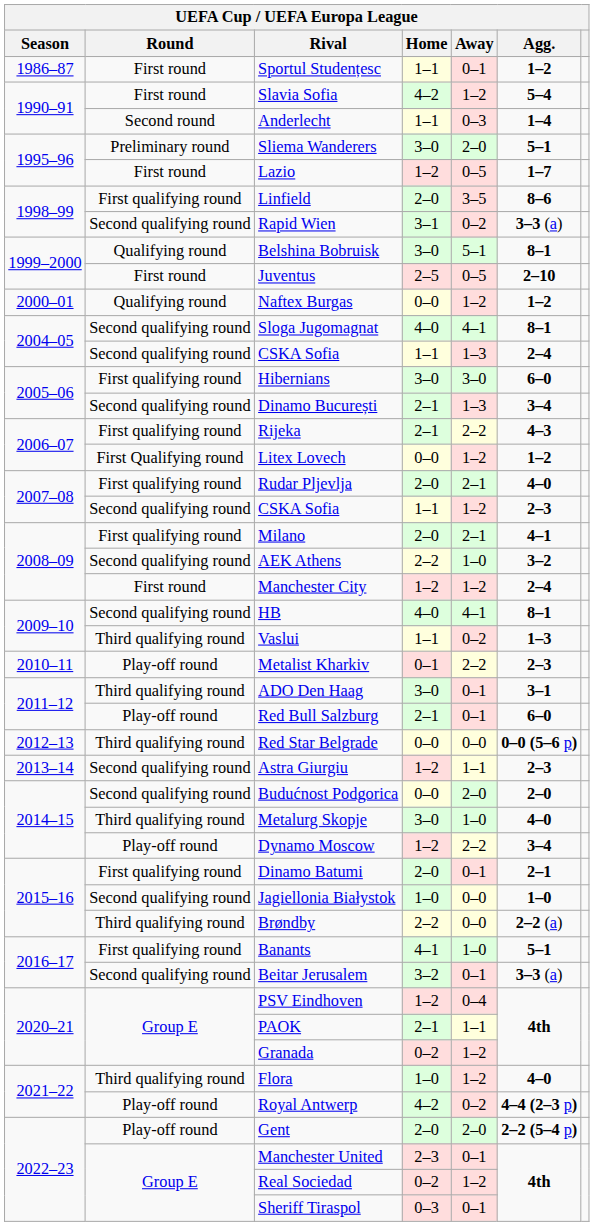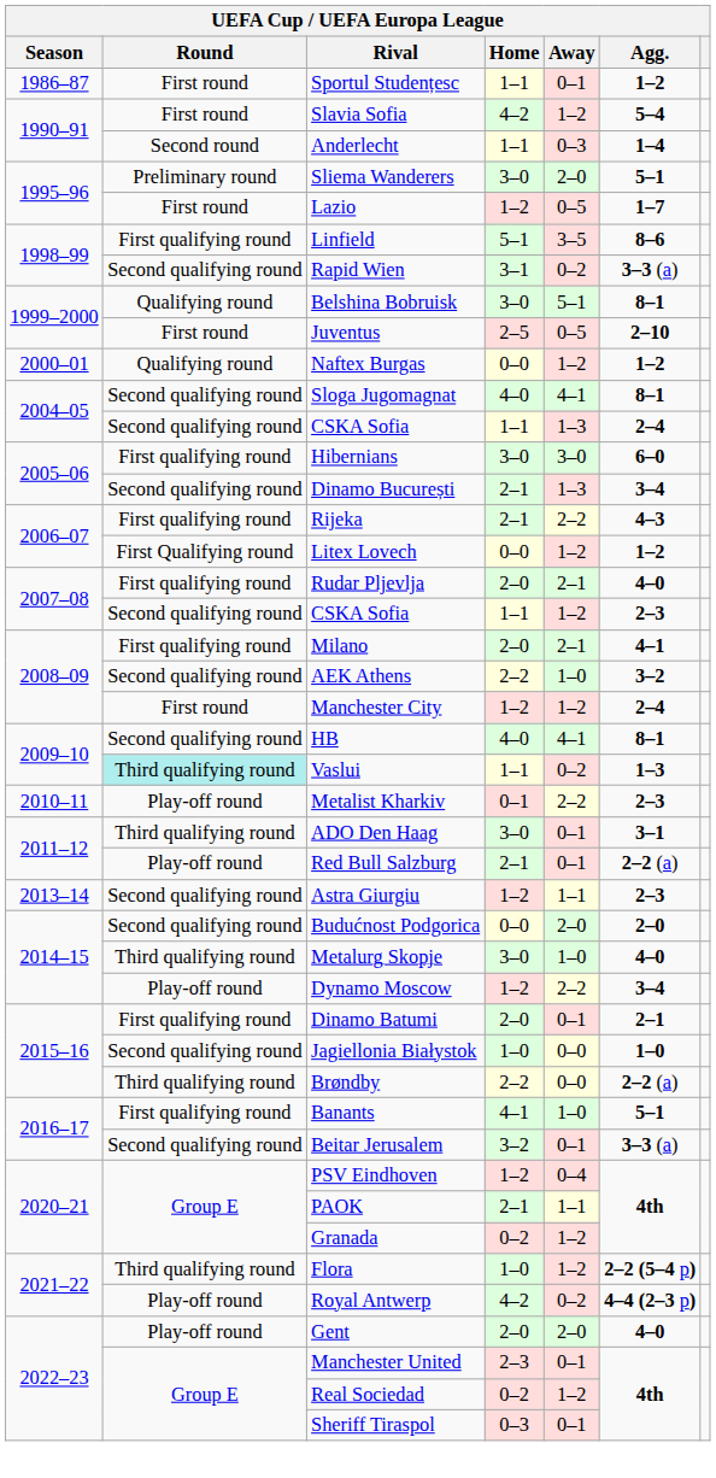Linfield | Home: 2–0 -> 5–1
Vaslui | Round: no background -> paleturquoise background
Red Bull Salzburg | Agg.: 6–0 -> 2–2 (a)
- row: 2012–13 | Third qualifying round | Red Star Belgrade | 0–0 | 0–0 | 0–0 (5–6 p)
Flora | Agg.: 4–0 -> 2–2 (5–4 p)
Gent | Agg.: 2–2 (5–4 p) -> 4–0
